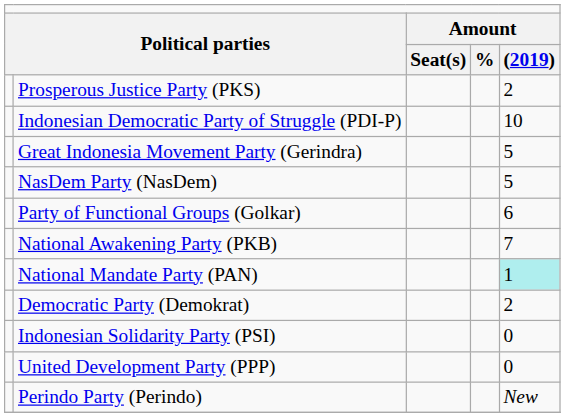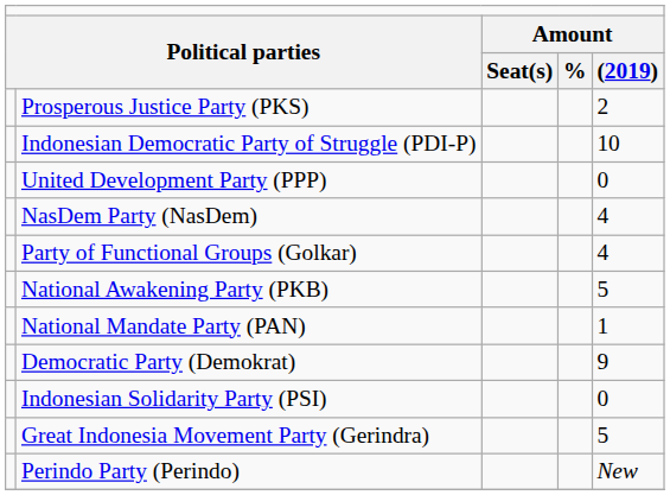rows swapped: Great Indonesia Movement Party (Gerindra) <-> United Development Party (PPP)
NasDem Party (NasDem) | column 5: 5 -> 4
Party of Functional Groups (Golkar) | column 5: 6 -> 4
National Awakening Party (PKB) | column 5: 7 -> 5
National Mandate Party (PAN) | column 5: paleturquoise background -> no background
Democratic Party (Demokrat) | column 5: 2 -> 9
